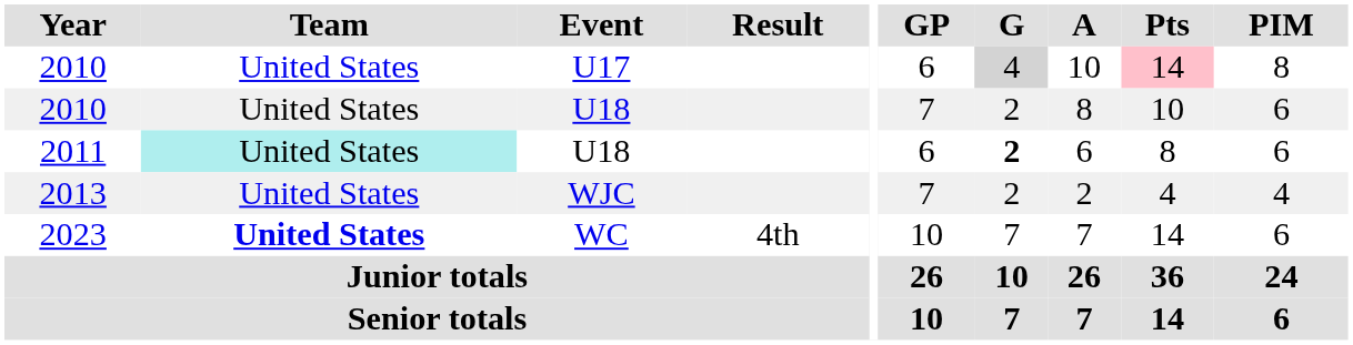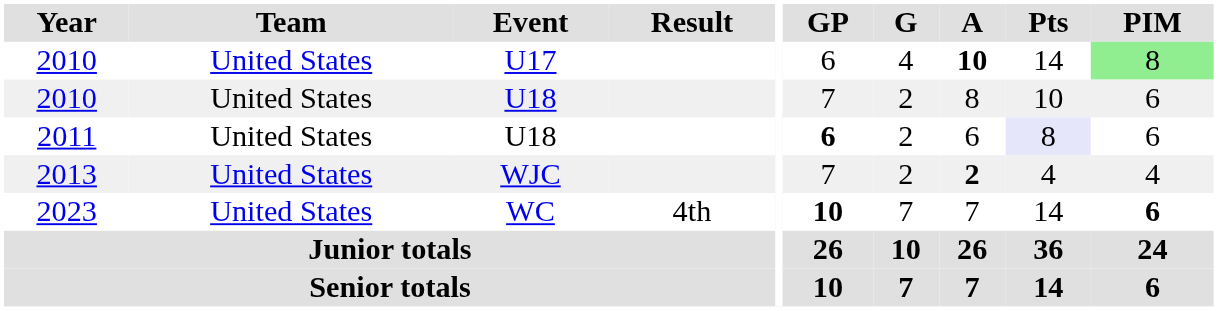2010 / U17 | G: lightgrey background -> no background
2010 / U17 | A: normal -> bold
2010 / U17 | Pts: pink background -> no background
2010 / U17 | PIM: no background -> lightgreen background
2011 | Team: paleturquoise background -> no background
2011 | GP: normal -> bold
2011 | G: bold -> normal
2011 | Pts: no background -> lavender background
2013 | A: normal -> bold
2023 | Team: bold -> normal
2023 | GP: normal -> bold
2023 | PIM: normal -> bold
